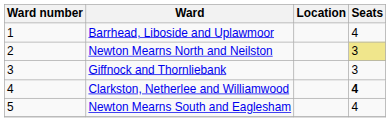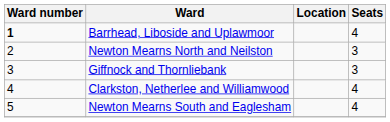Barrhead, Liboside and Uplawmoor | Ward number: normal -> bold
Newton Mearns North and Neilston | Seats: khaki background -> no background
Clarkston, Netherlee and Williamwood | Seats: bold -> normal
